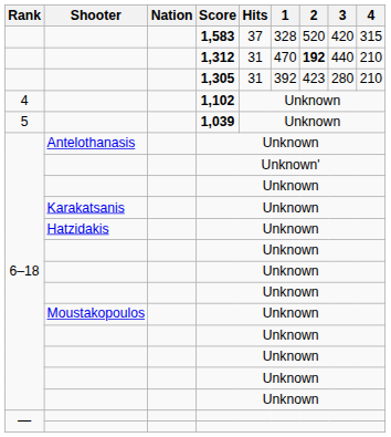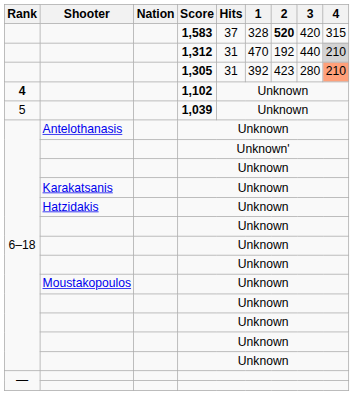1,583 | 2: normal -> bold
1,312 | 2: bold -> normal
1,312 | 4: no background -> lightgrey background
1,305 | 4: no background -> lightsalmon background
1,102 | Rank: normal -> bold
